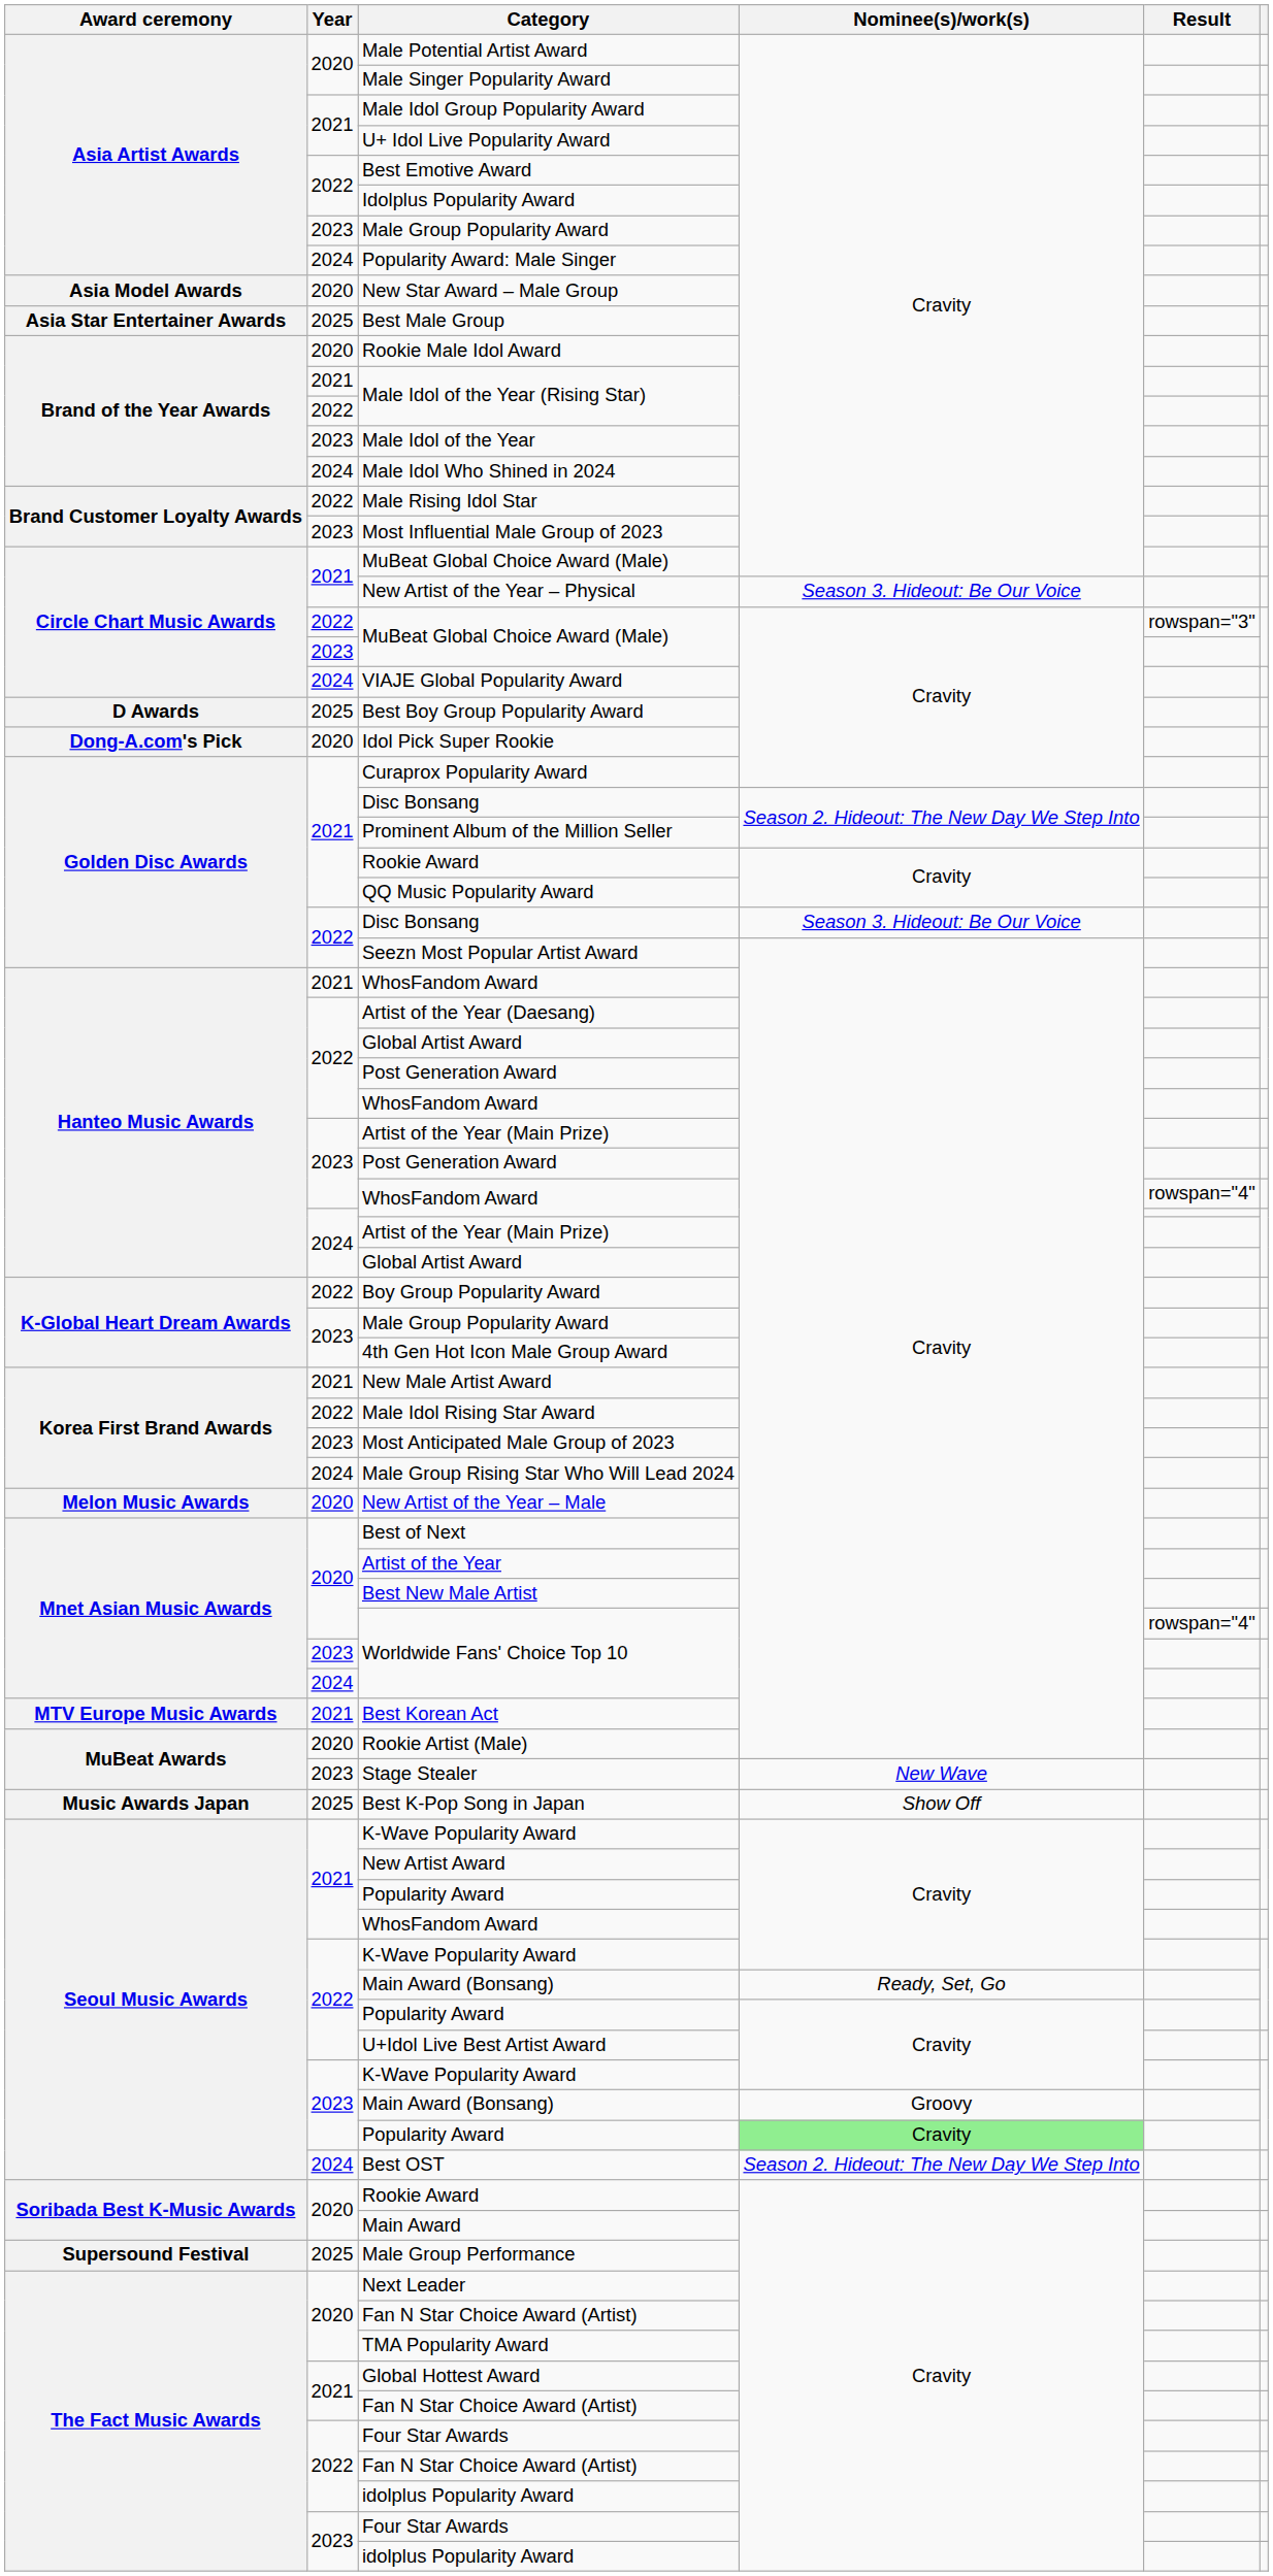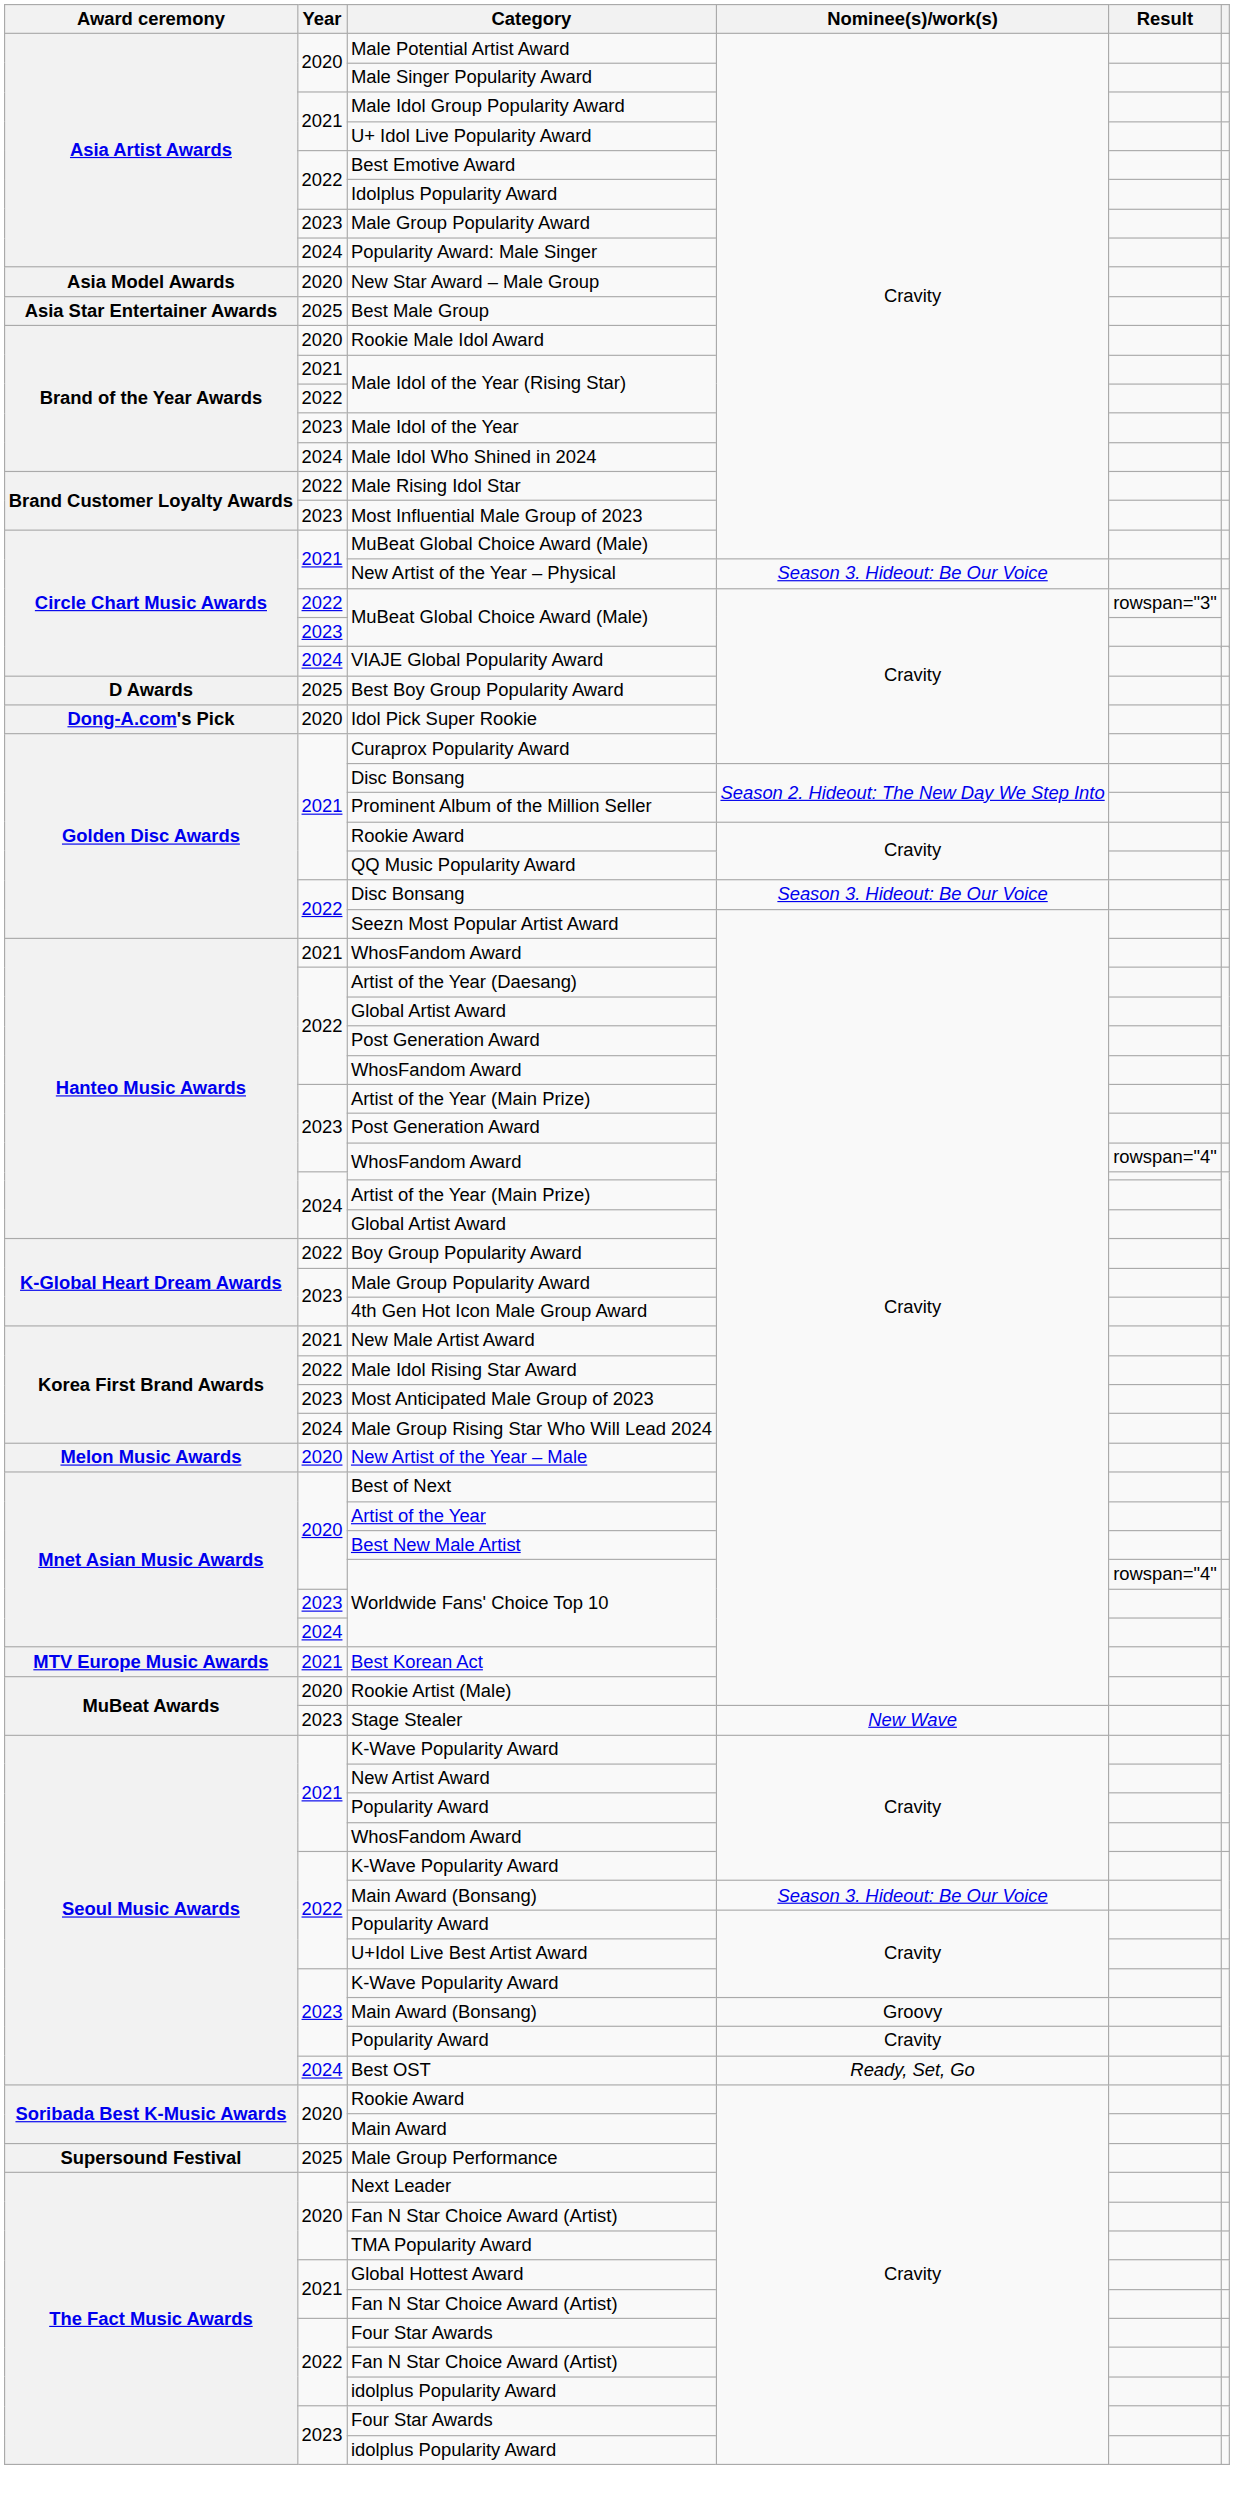- row: Music Awards Japan | 2025 | Best K-Pop Song in Japan | Show Off
2022 / Main Award (Bonsang) | Nominee(s)/work(s): Ready, Set, Go -> Season 3. Hideout: Be Our Voice
2023 / Popularity Award | Nominee(s)/work(s): lightgreen background -> no background
Best OST | Nominee(s)/work(s): Season 2. Hideout: The New Day We Step Into -> Ready, Set, Go
